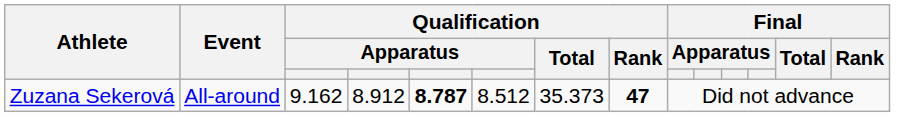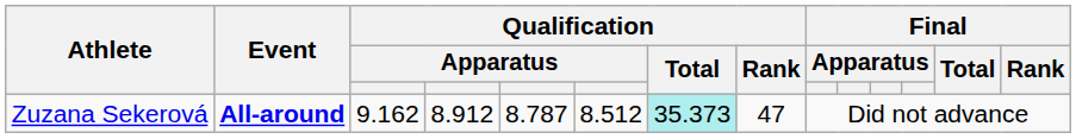row 4 | Event: normal -> bold
row 4 | column 5: bold -> normal
row 4 | Qualification / Total: no background -> paleturquoise background
row 4 | Qualification / Rank: bold -> normal
